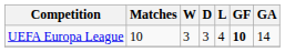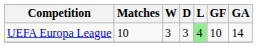UEFA Europa League | L: no background -> lightgreen background
UEFA Europa League | GF: bold -> normal
